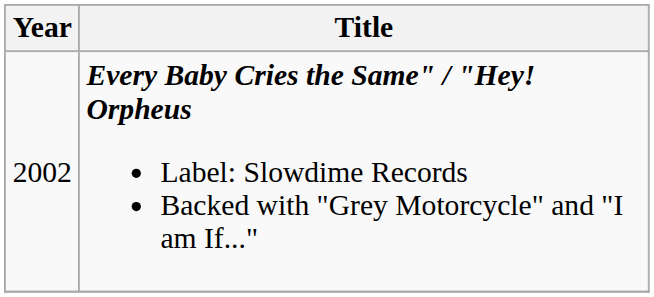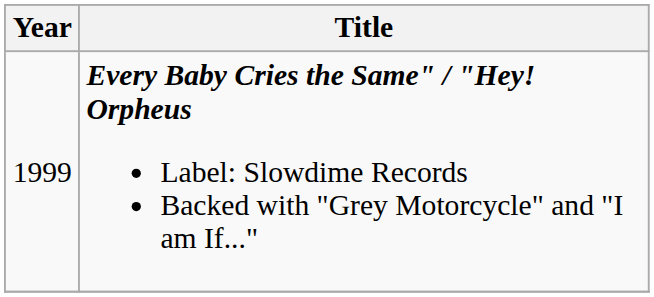row 2 | Year: 2002 -> 1999
